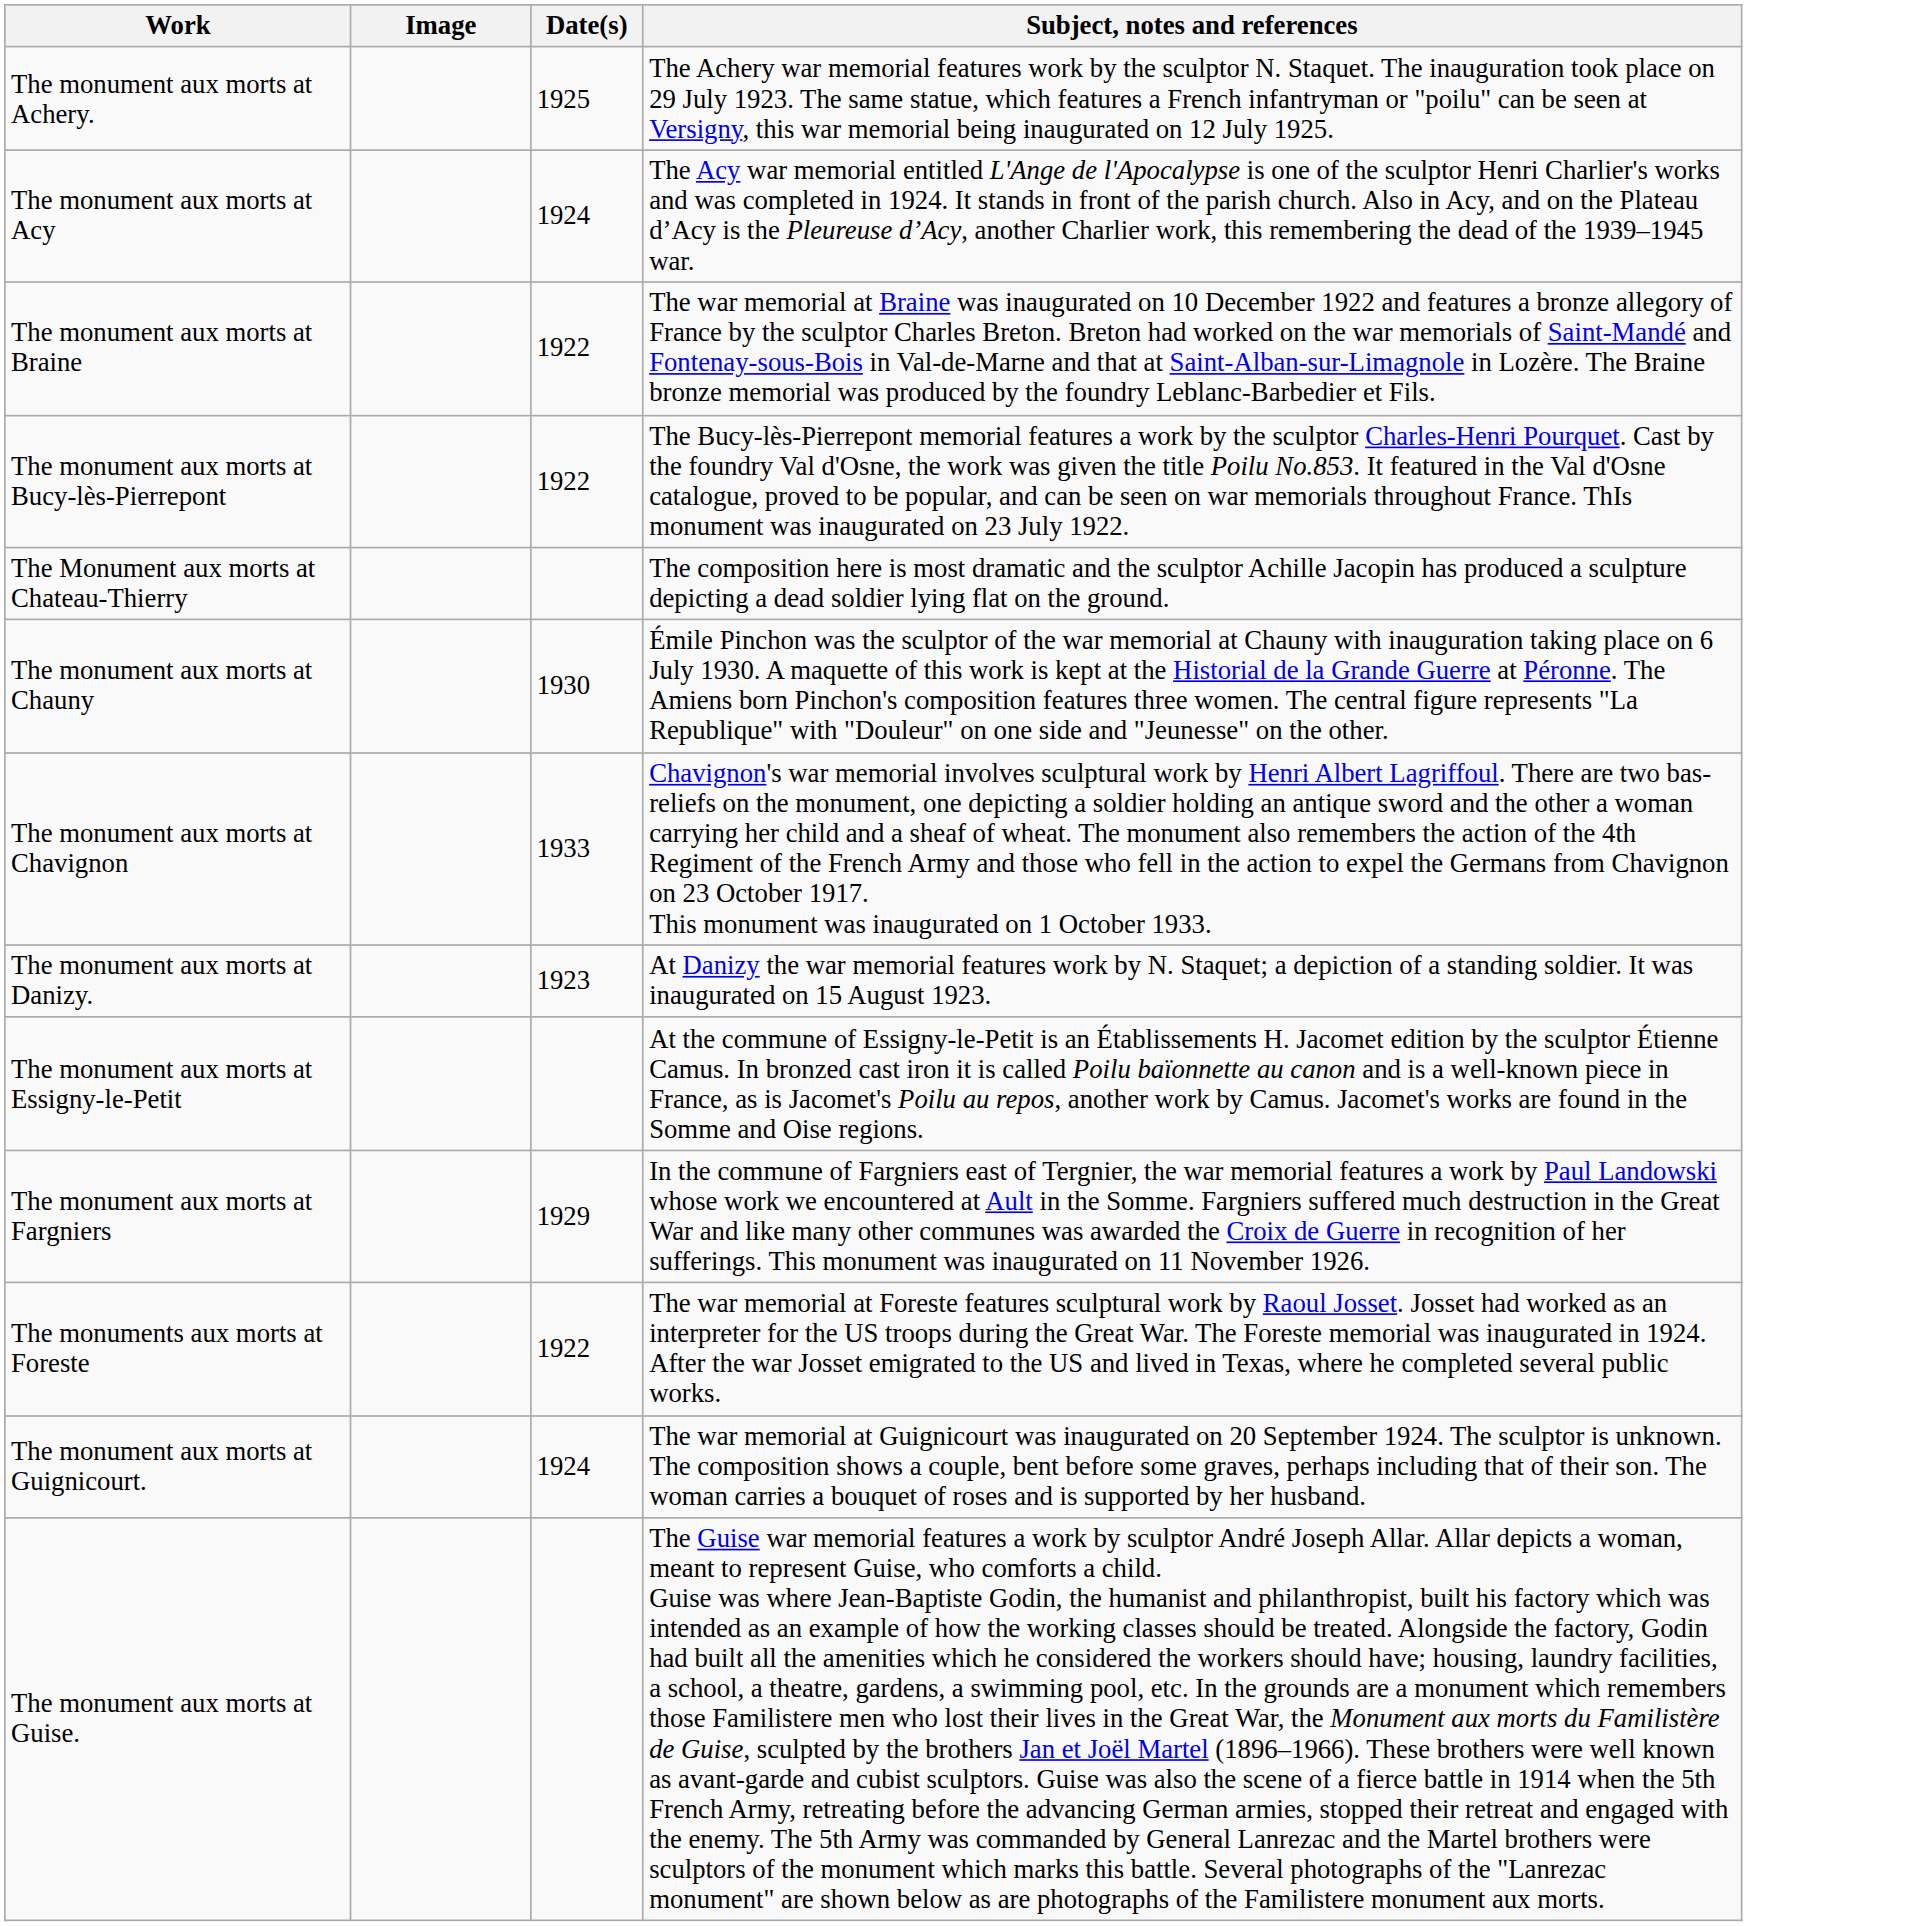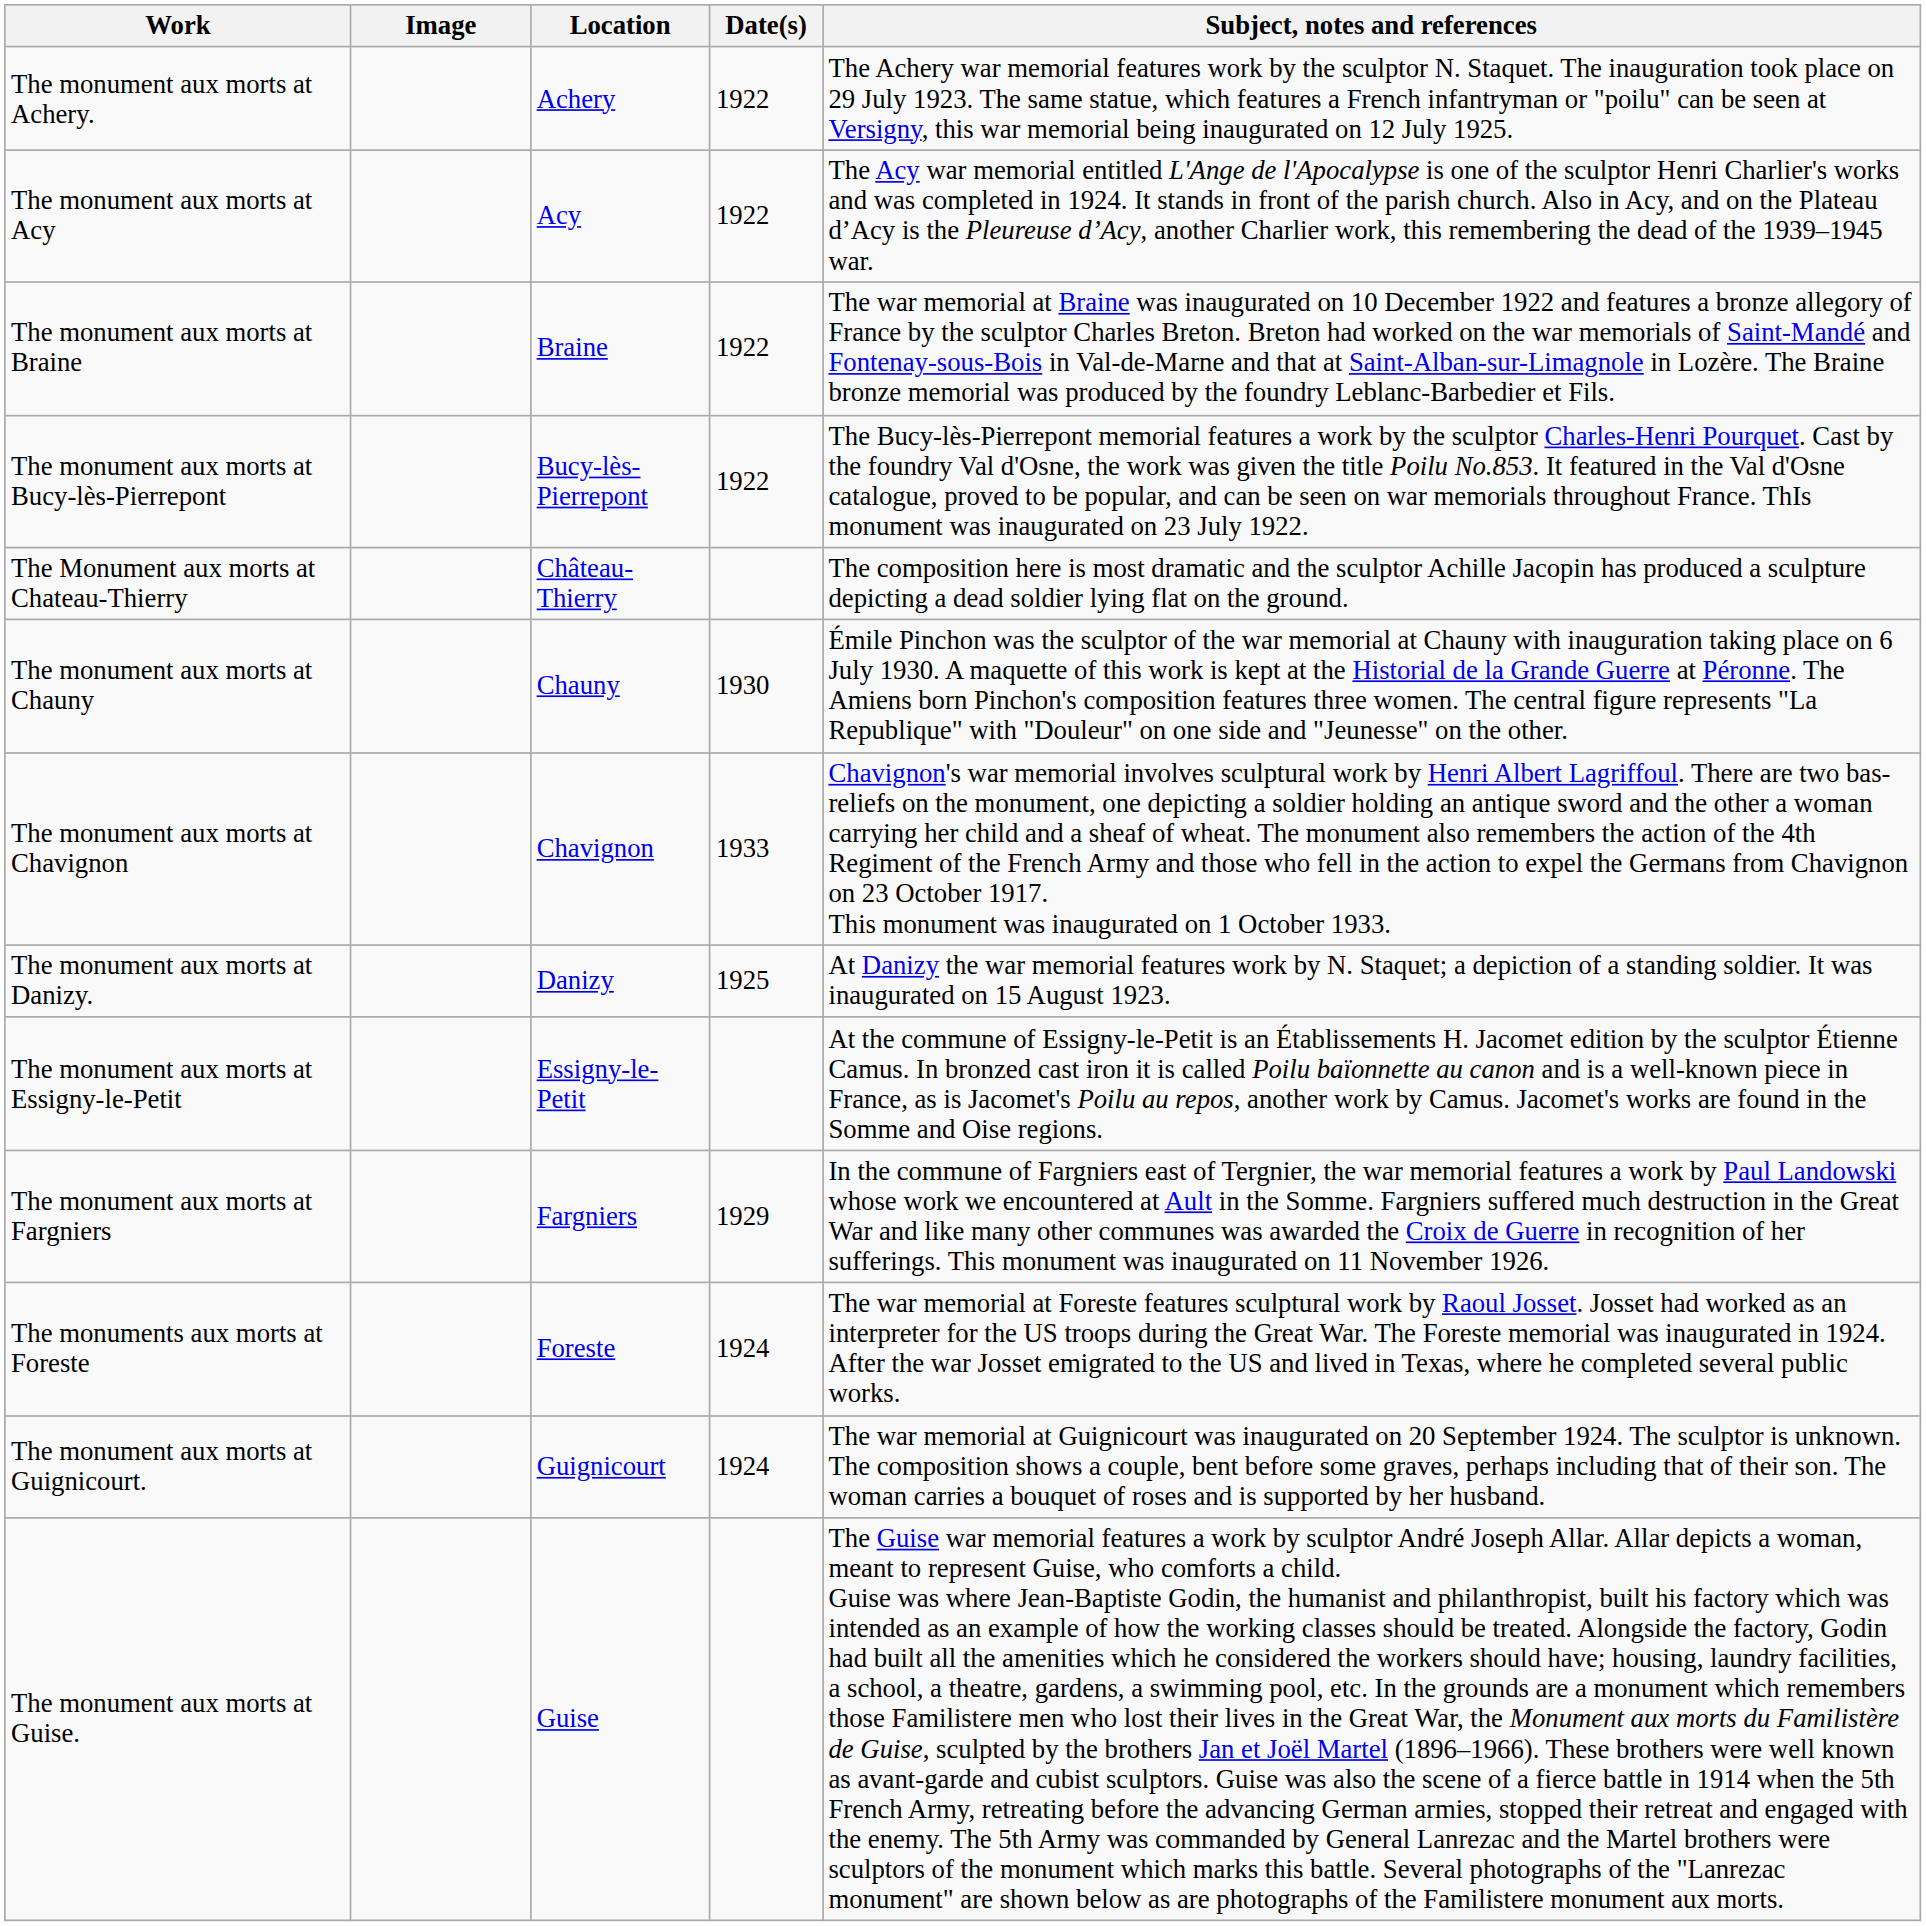+ column: Location | Achery | Acy | Braine | Bucy-lès-Pierrepont | Château-Thierry | Chauny | Chavignon | Danizy | Essigny-le-Petit | Fargniers | Foreste | Guignicourt | Guise
The monument aux morts at Achery. | Date(s): 1925 -> 1922
The monument aux morts at Acy | Date(s): 1924 -> 1922
The monument aux morts at Danizy. | Date(s): 1923 -> 1925
The monuments aux morts at Foreste | Date(s): 1922 -> 1924
